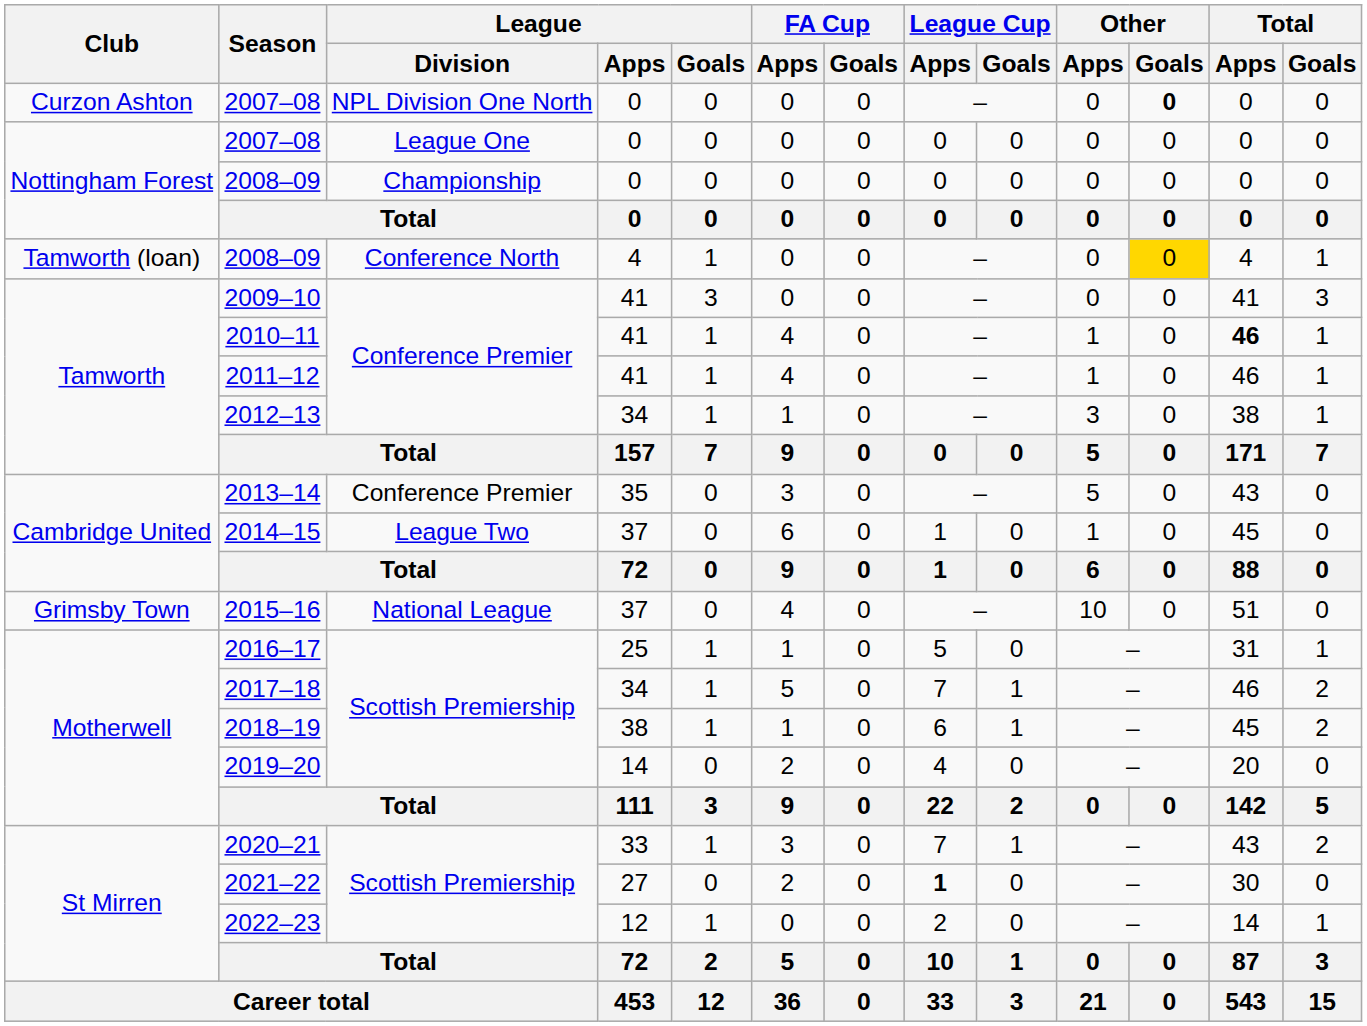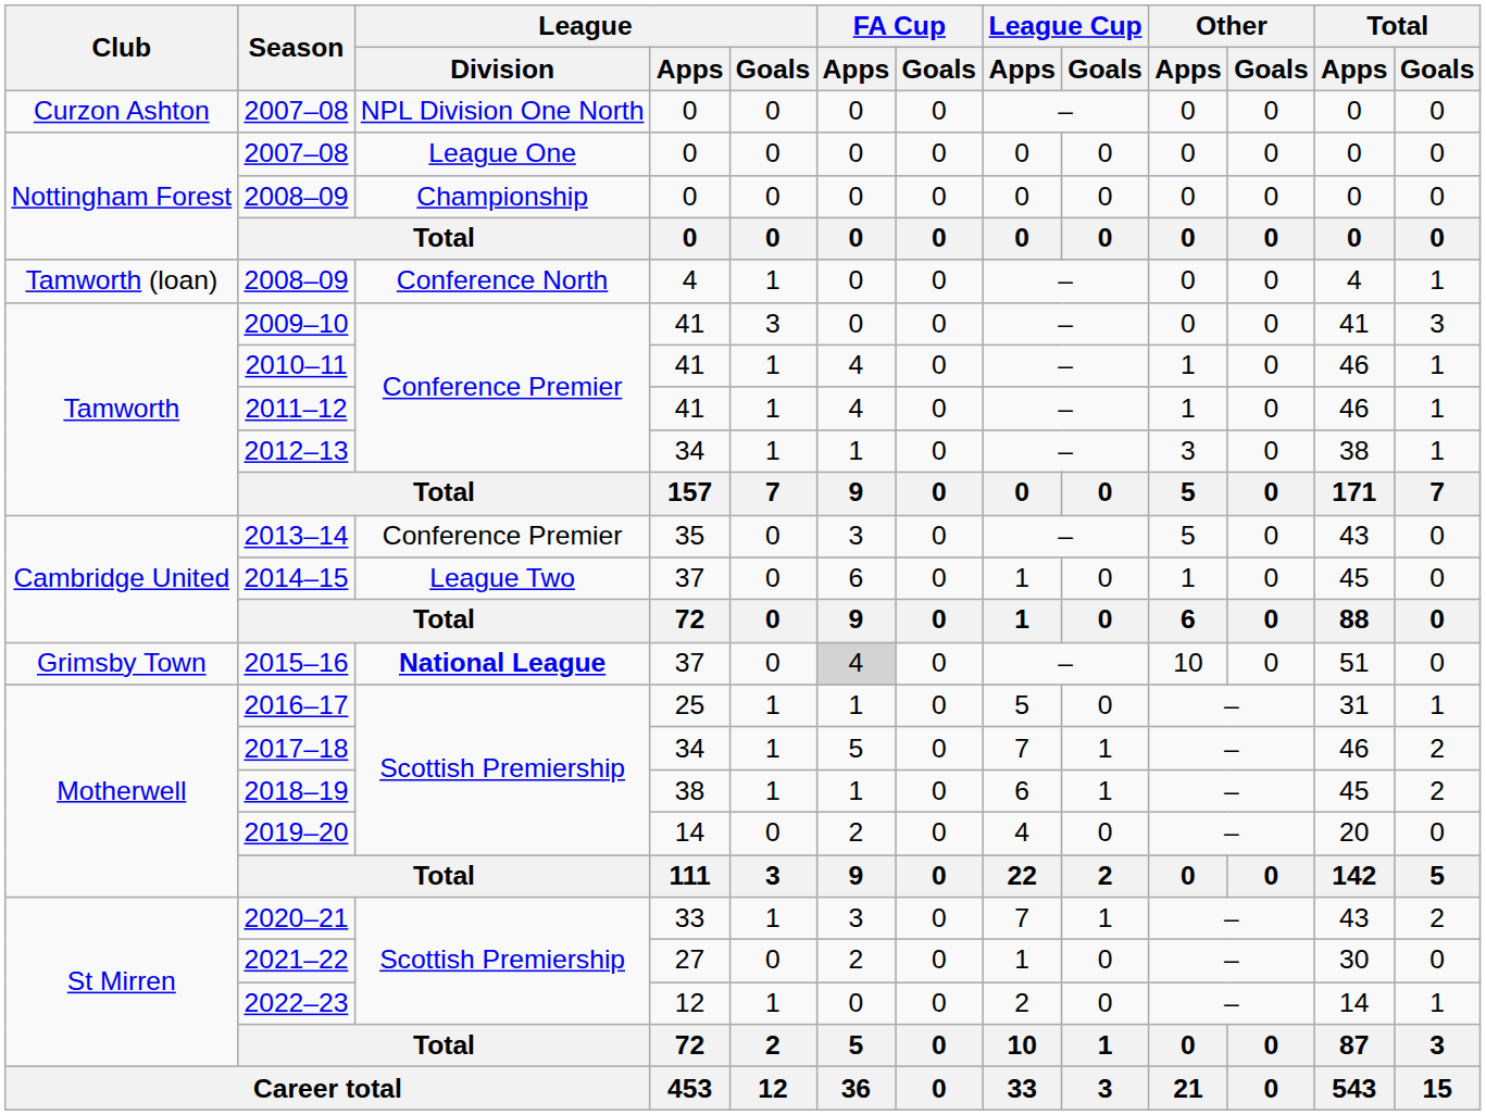Curzon Ashton / 2007–08 | Other / Goals: bold -> normal
Tamworth (loan) / 2008–09 | Other / Goals: gold background -> no background
2010–11 | Total / Apps: bold -> normal
2015–16 | League / Division: normal -> bold
2015–16 | FA Cup / Apps: no background -> lightgrey background
2021–22 | League Cup / Apps: bold -> normal
